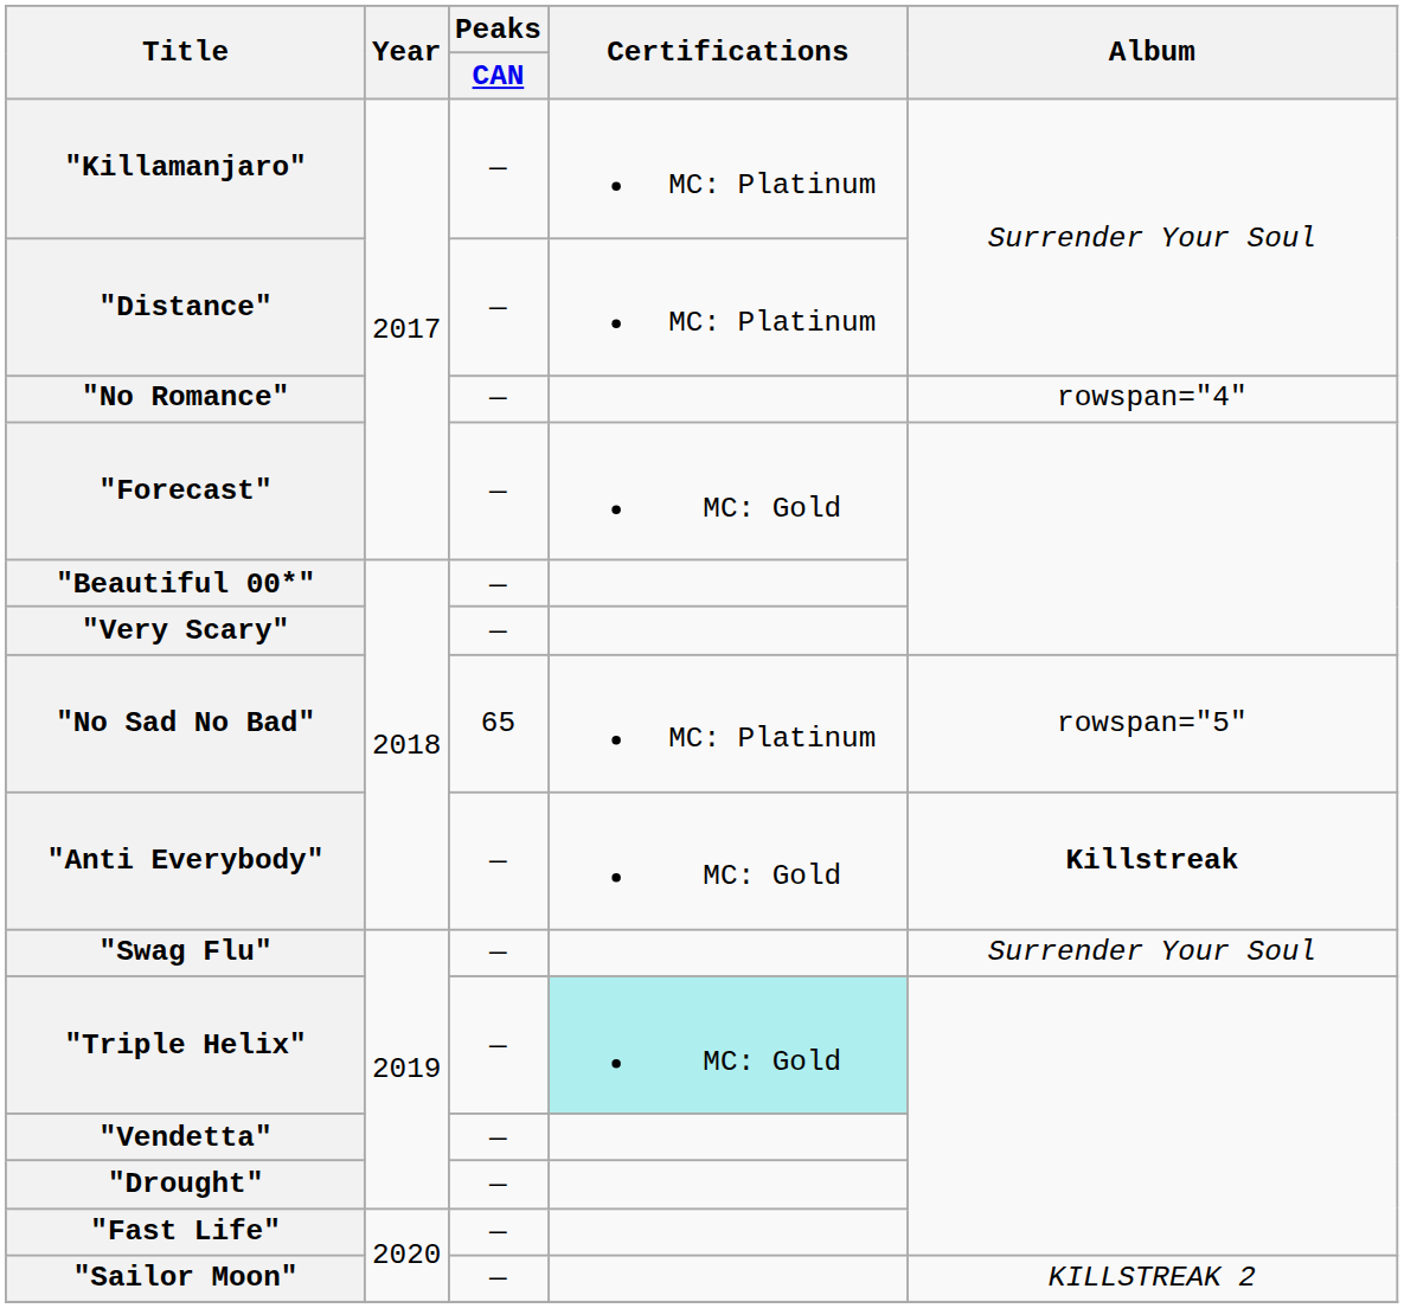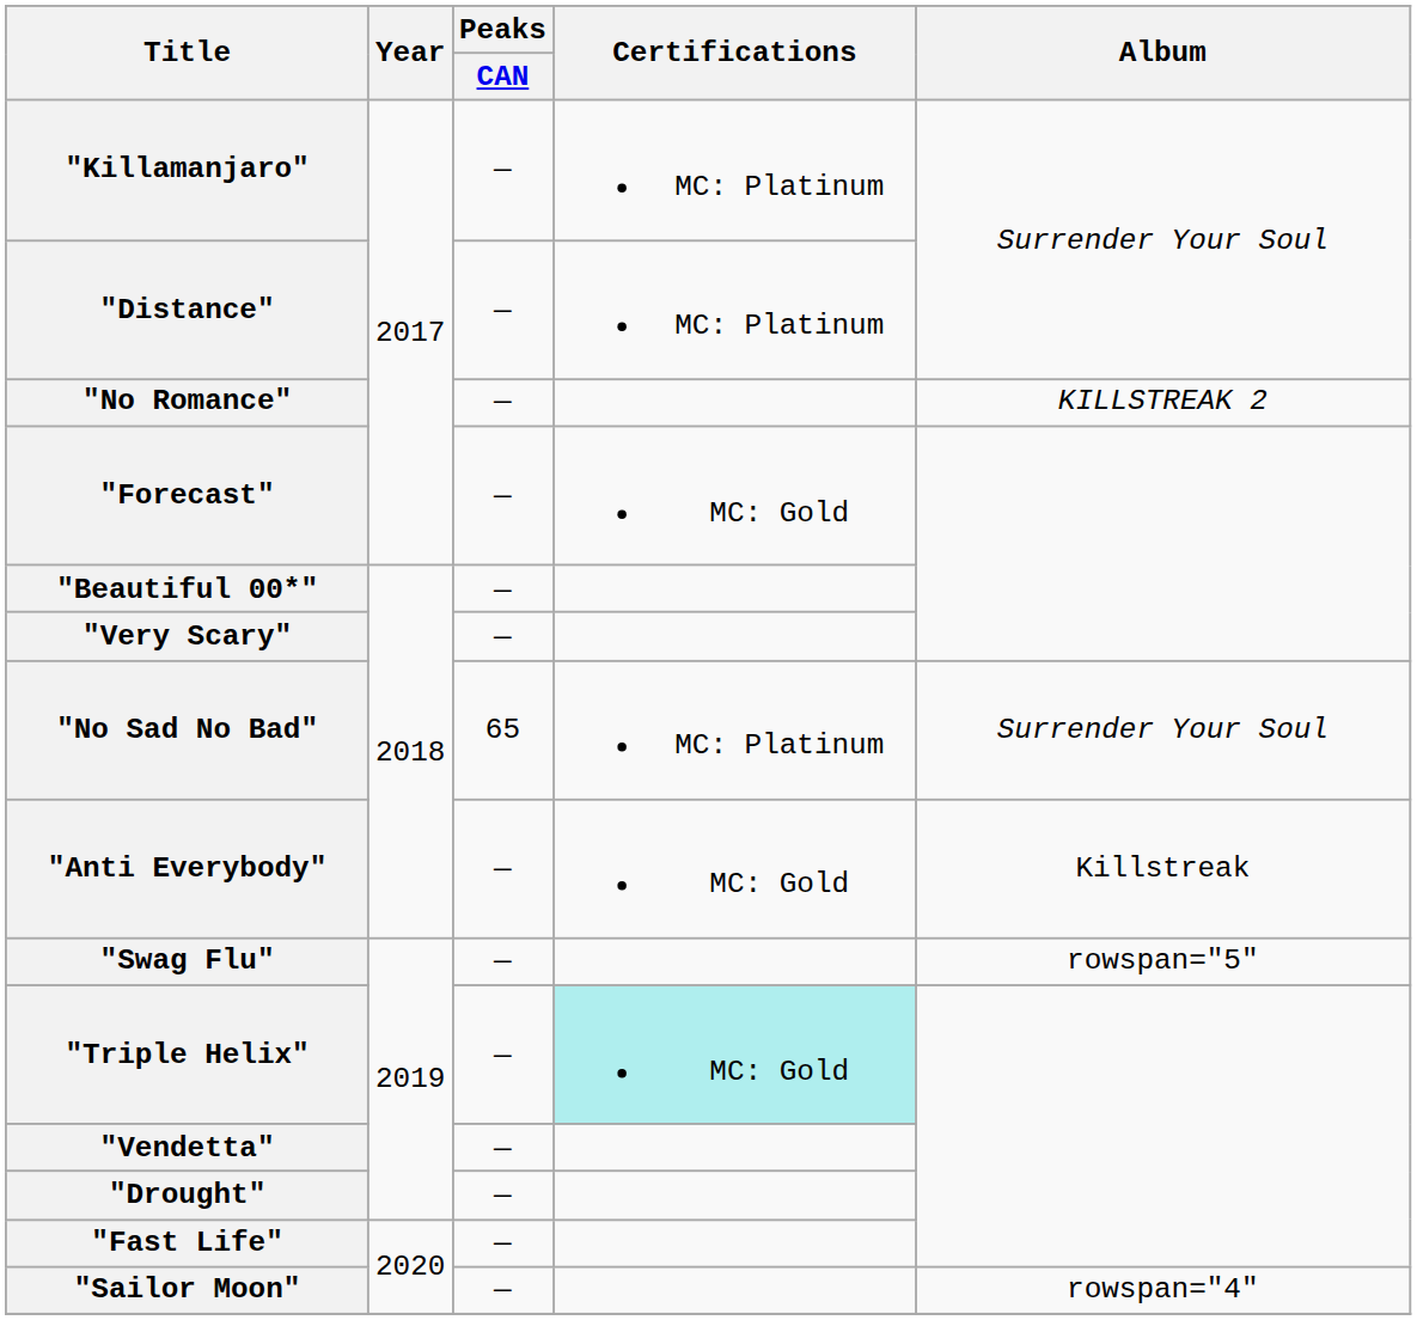"No Romance" | Album: rowspan="4" -> KILLSTREAK 2
"No Sad No Bad" | Album: rowspan="5" -> Surrender Your Soul
"Anti Everybody" | Album: bold -> normal
"Swag Flu" | Album: Surrender Your Soul -> rowspan="5"
"Sailor Moon" | Album: KILLSTREAK 2 -> rowspan="4"
